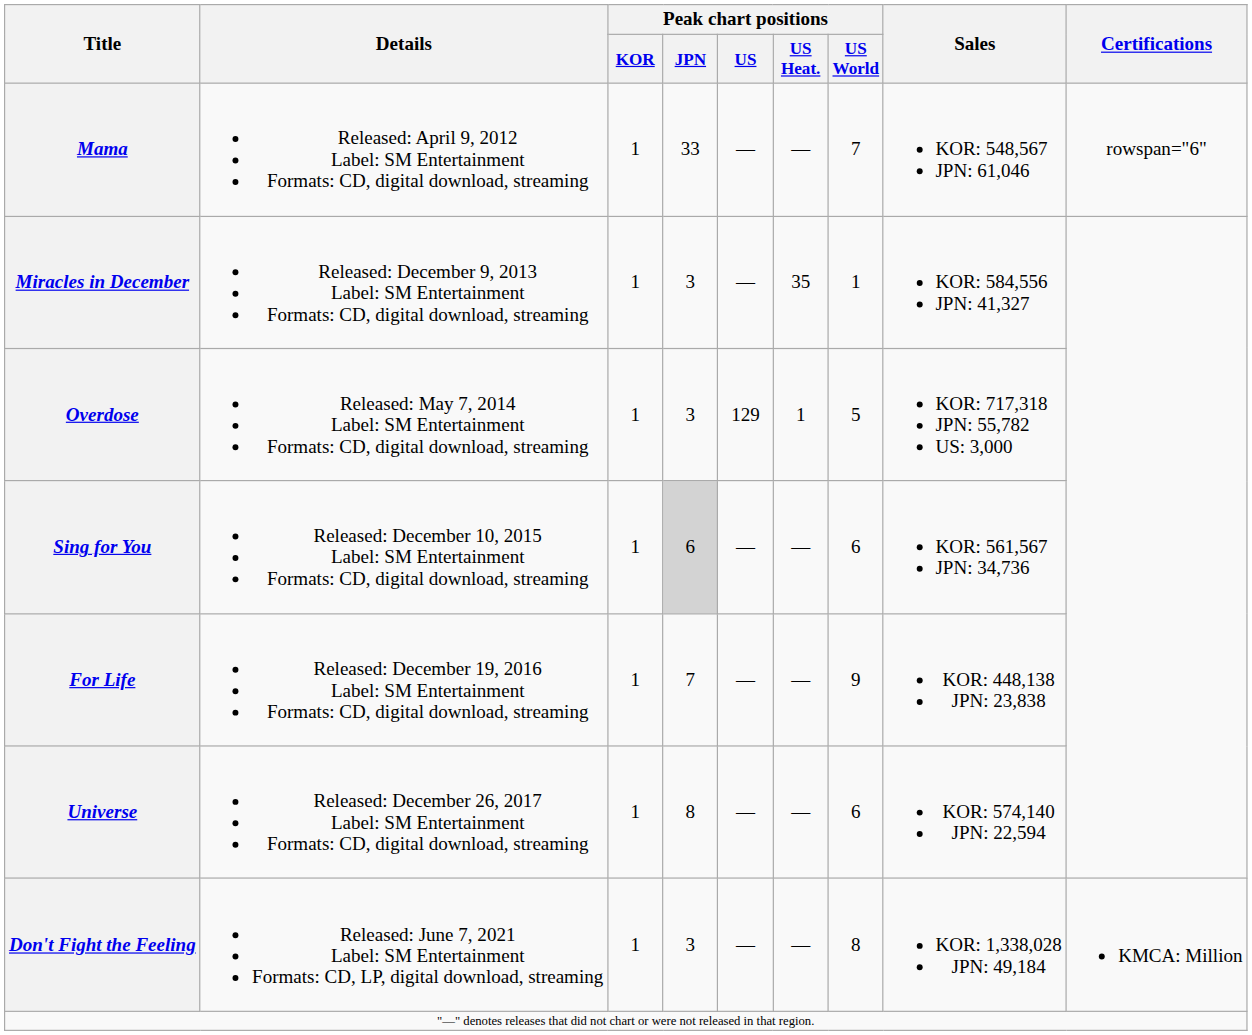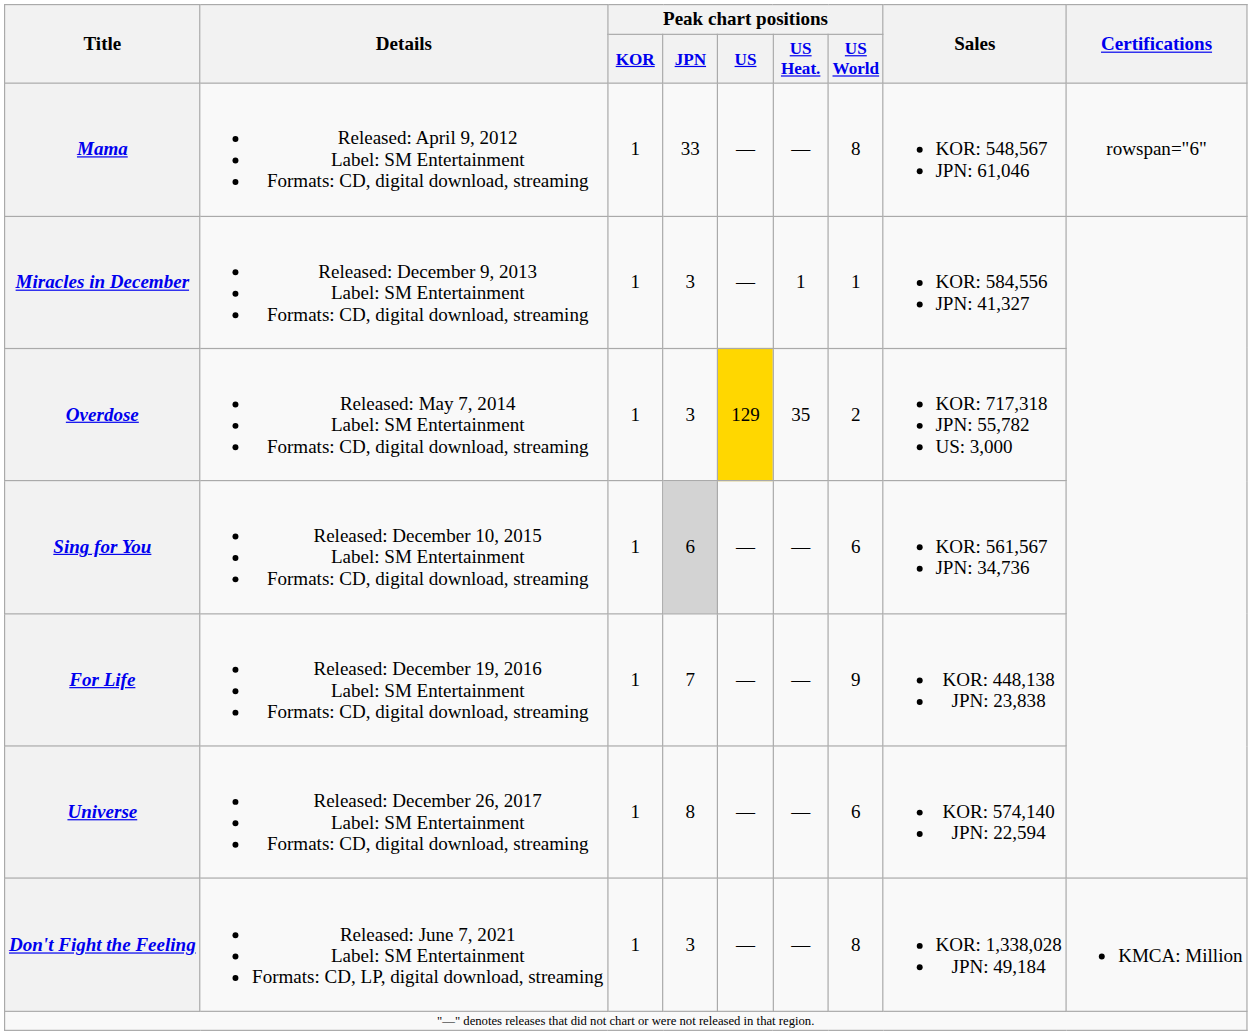Mama | Peak chart positions / US World: 7 -> 8
Miracles in December | Peak chart positions / US Heat.: 35 -> 1
Overdose | Peak chart positions / US: no background -> gold background
Overdose | Peak chart positions / US Heat.: 1 -> 35
Overdose | Peak chart positions / US World: 5 -> 2
